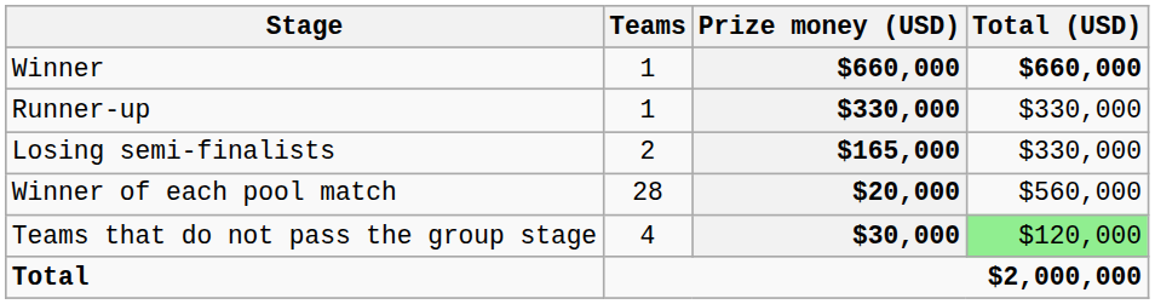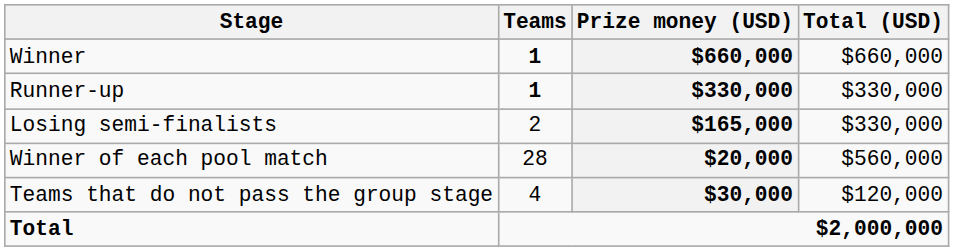Winner | Teams: normal -> bold
Winner | Total (USD): bold -> normal
Runner-up | Teams: normal -> bold
Teams that do not pass the group stage | Total (USD): lightgreen background -> no background
